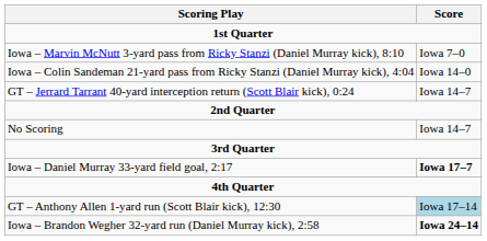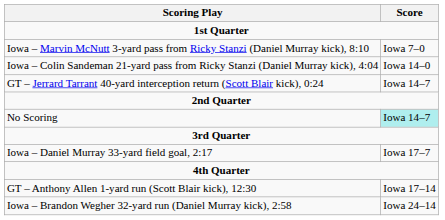No Scoring | Score: no background -> paleturquoise background
Iowa – Daniel Murray 33-yard field goal, 2:17 | Score: bold -> normal
GT – Anthony Allen 1-yard run (Scott Blair kick), 12:30 | Score: lightblue background -> no background
Iowa – Brandon Wegher 32-yard run (Daniel Murray kick), 2:58 | Score: bold -> normal
